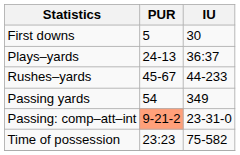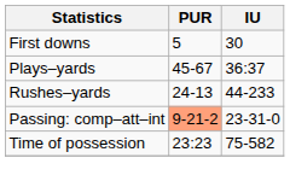Plays–yards | PUR: 24-13 -> 45-67
Rushes–yards | PUR: 45-67 -> 24-13
- row: Passing yards | 54 | 349
